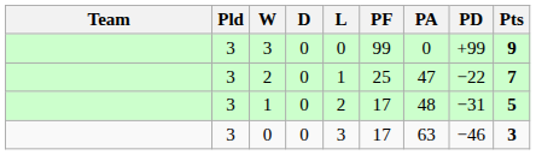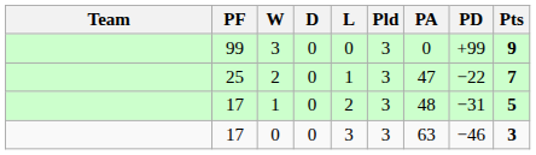columns swapped: Pld <-> PF
